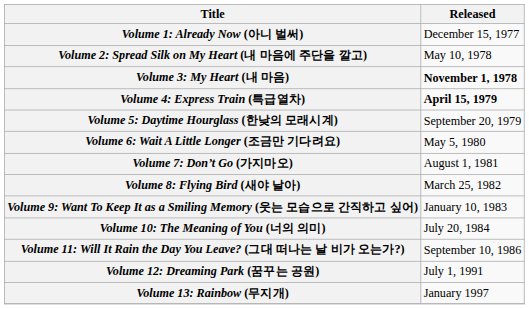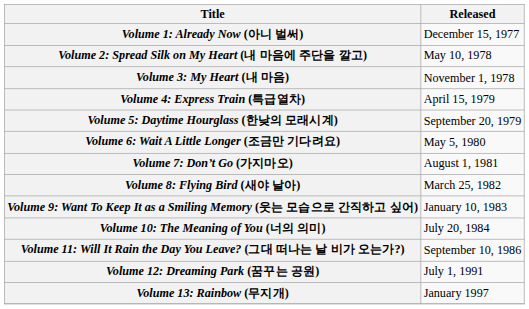Volume 3: My Heart (내 마음) | Released: bold -> normal
Volume 4: Express Train (특급열차) | Released: bold -> normal
